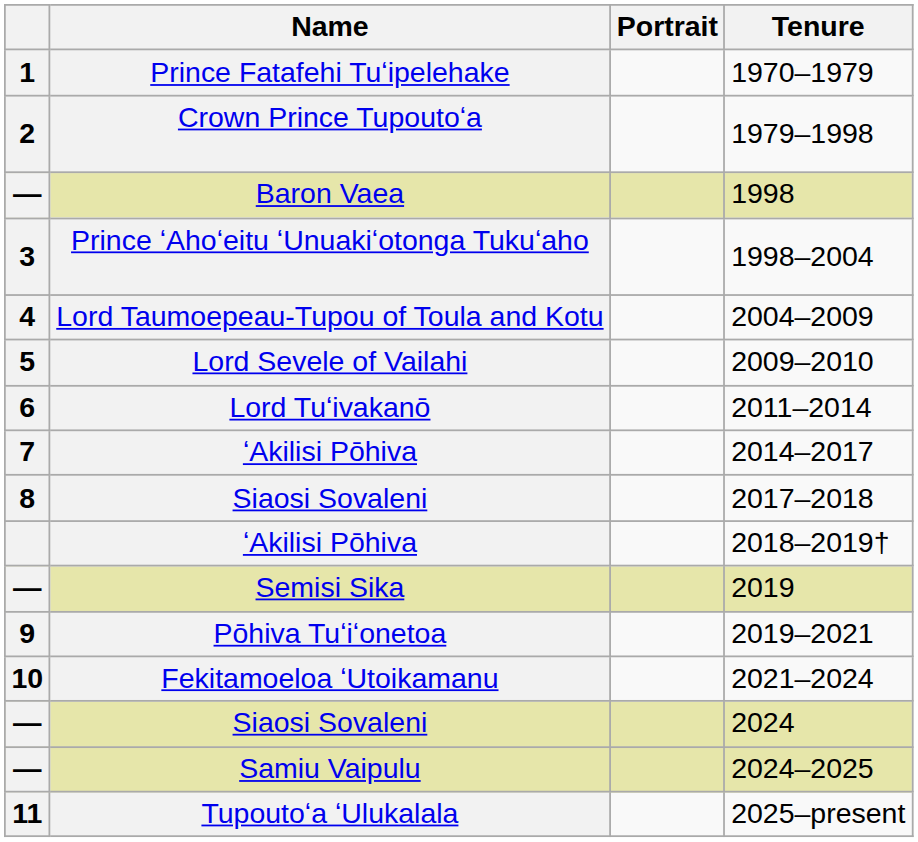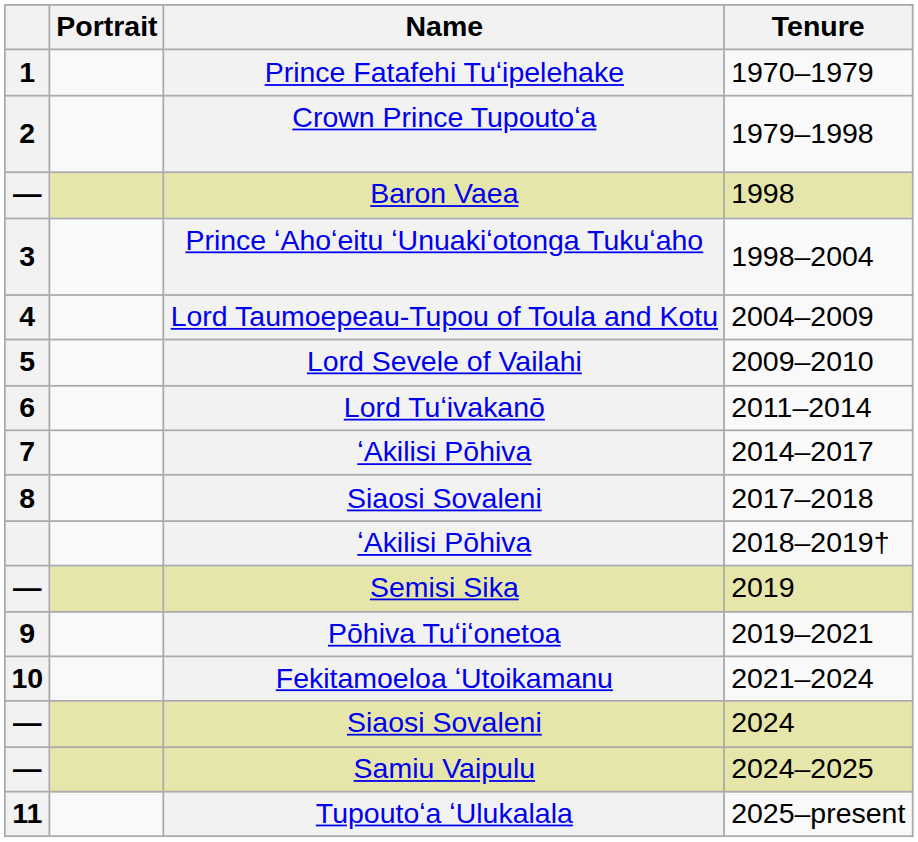columns swapped: Name <-> Portrait
